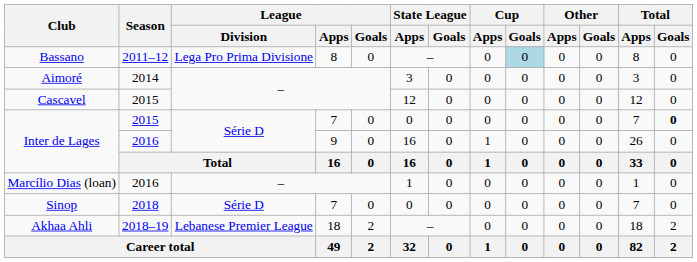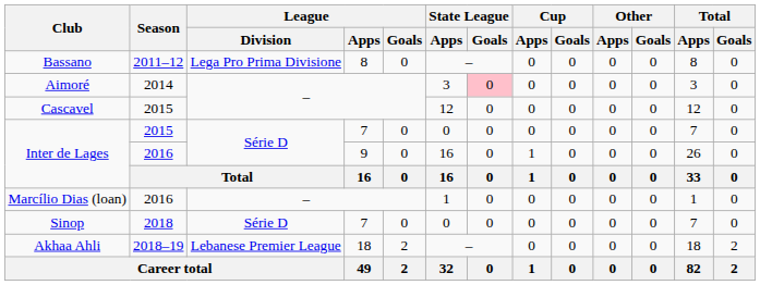Bassano | Cup / Goals: lightblue background -> no background
Aimoré | State League / Goals: no background -> pink background
Inter de Lages / 2015 | Total / Goals: bold -> normal
